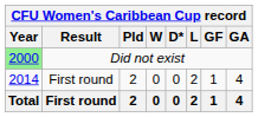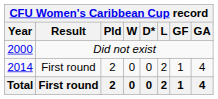Did not exist | Year: lightgreen background -> no background
